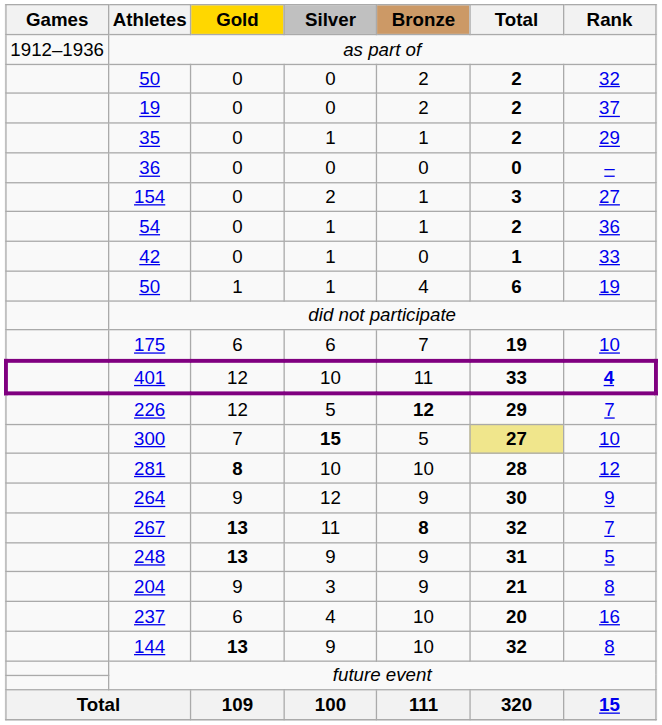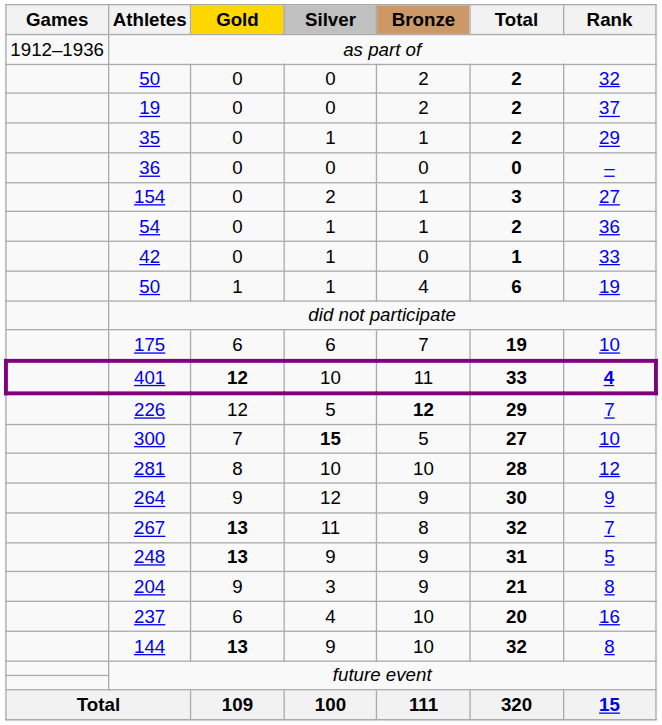401 | Gold: normal -> bold
300 | Total: khaki background -> no background
281 | Gold: bold -> normal
267 | Bronze: bold -> normal
